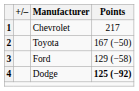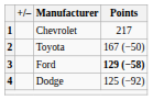Ford | Points: normal -> bold
Dodge | Points: bold -> normal
